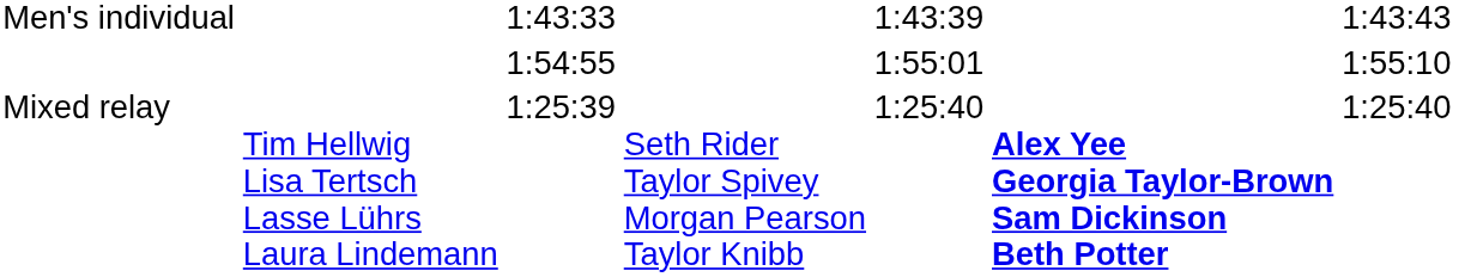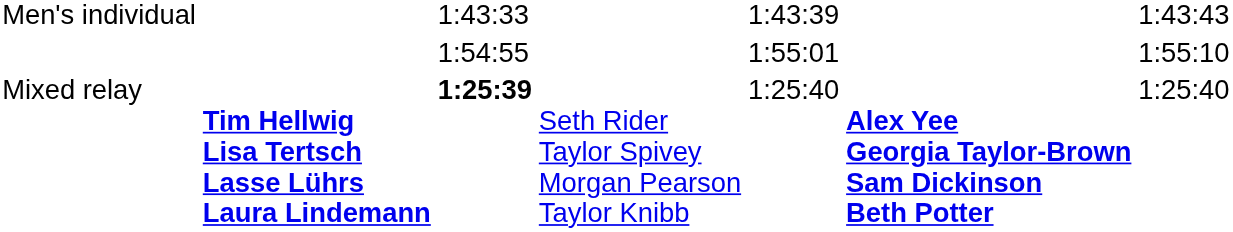Mixed relay | column 2: normal -> bold
Mixed relay | column 3: normal -> bold
